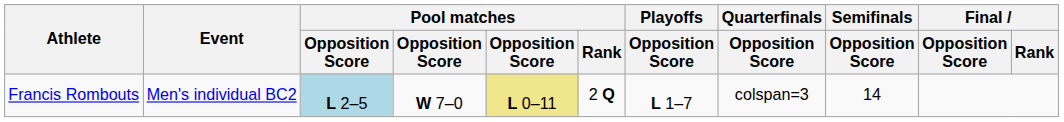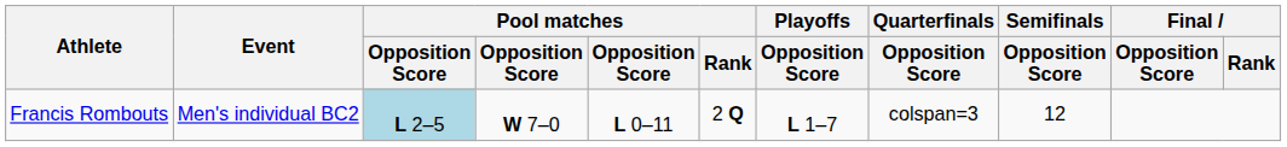Francis Rombouts | column 5: khaki background -> no background
Francis Rombouts | Semifinals / Opposition Score: 14 -> 12
